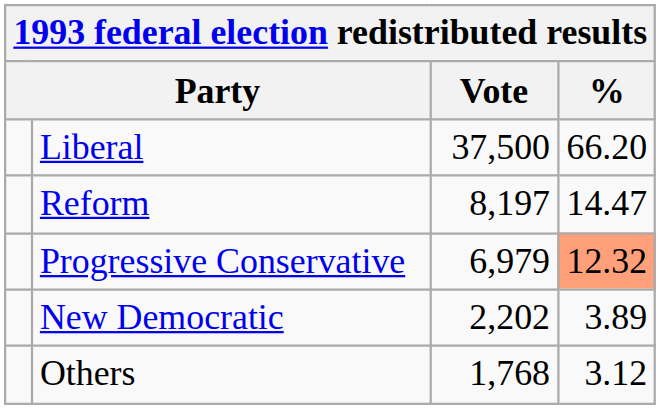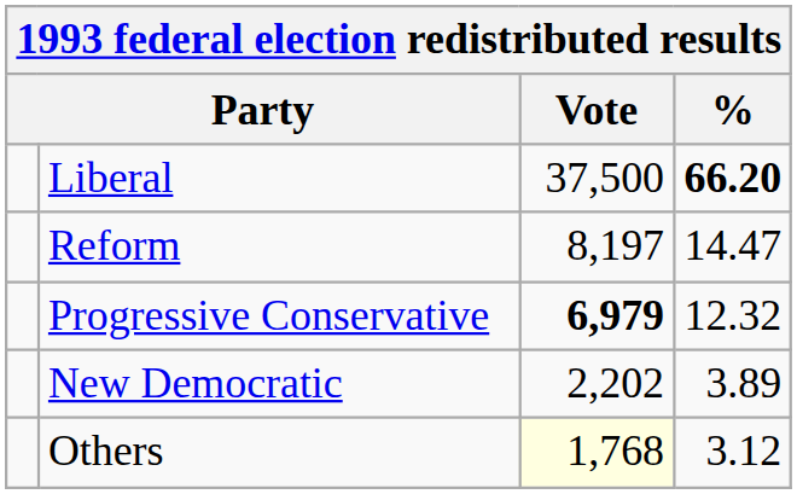Liberal | %: normal -> bold
Progressive Conservative | Vote: normal -> bold
Progressive Conservative | %: lightsalmon background -> no background
Others | Vote: no background -> lightyellow background
